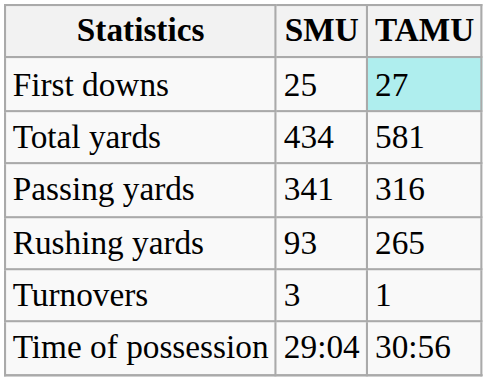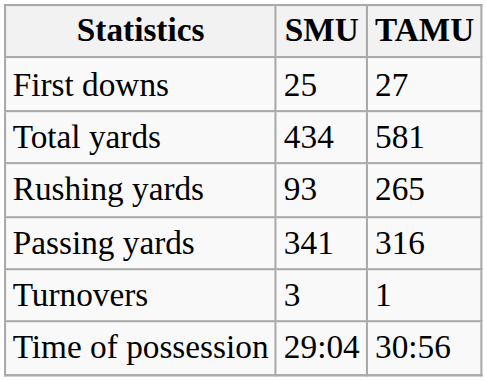First downs | TAMU: paleturquoise background -> no background
rows swapped: Rushing yards <-> Passing yards
